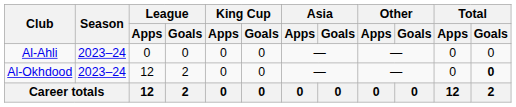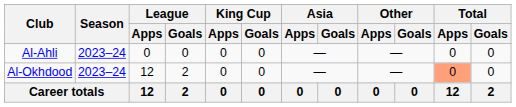Al-Okhdood | Total / Apps: no background -> lightsalmon background
Al-Okhdood | Total / Goals: bold -> normal
